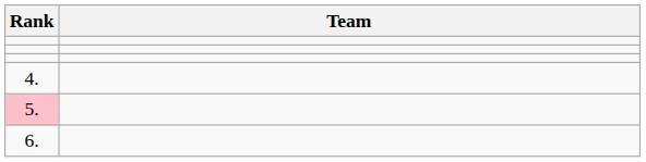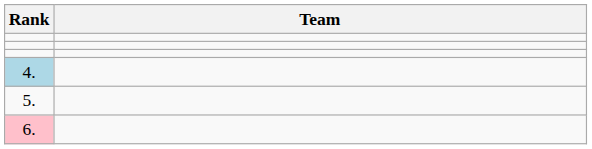row 5 | Rank: no background -> lightblue background
row 6 | Rank: pink background -> no background
row 7 | Rank: no background -> pink background
